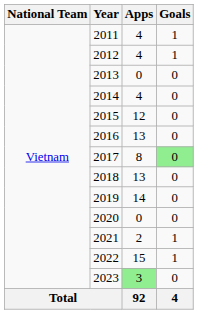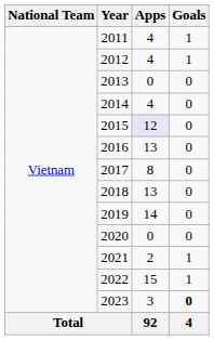2015 | Apps: no background -> lavender background
2017 | Goals: lightgreen background -> no background
2023 | Apps: lightgreen background -> no background
2023 | Goals: normal -> bold
